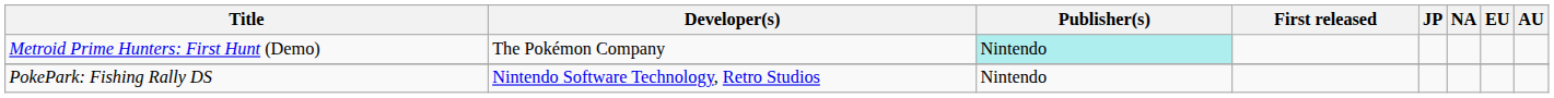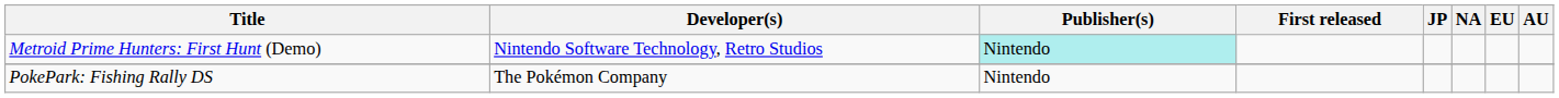Metroid Prime Hunters: First Hunt (Demo) | Developer(s): The Pokémon Company -> Nintendo Software Technology, Retro Studios
PokePark: Fishing Rally DS | Developer(s): Nintendo Software Technology, Retro Studios -> The Pokémon Company
